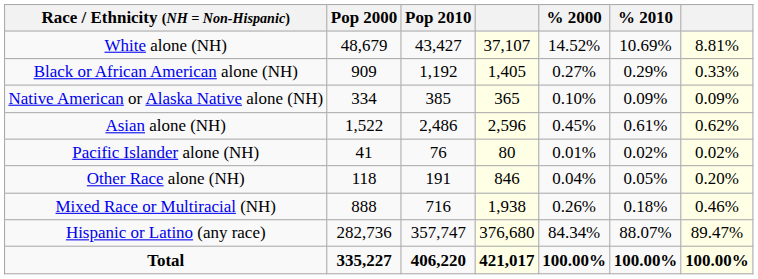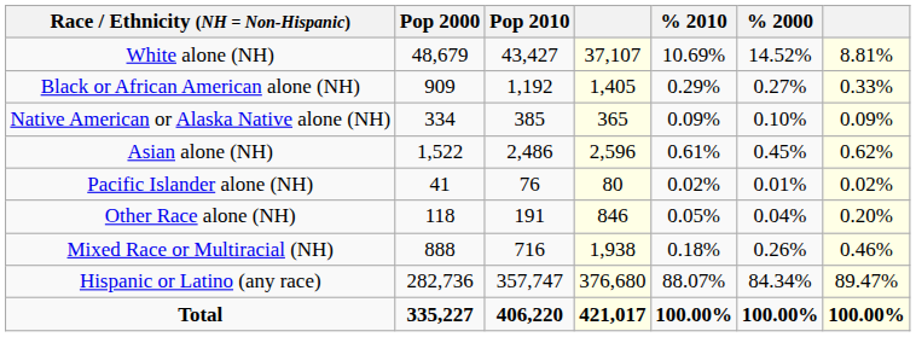columns swapped: % 2000 <-> % 2010
